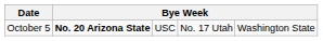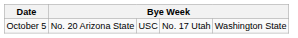October 5 | column 2: bold -> normal
